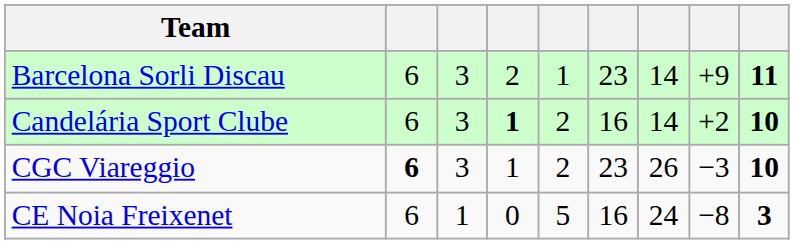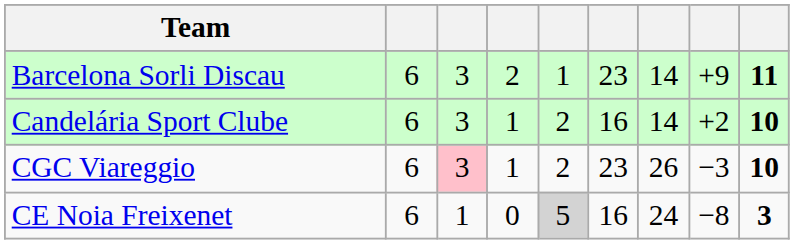Candelária Sport Clube | column 4: bold -> normal
CGC Viareggio | column 2: bold -> normal
CGC Viareggio | column 3: no background -> pink background
CE Noia Freixenet | column 5: no background -> lightgrey background
